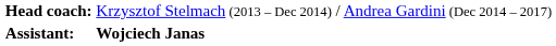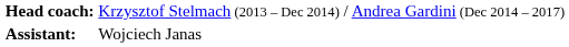Assistant: | column 2: bold -> normal
